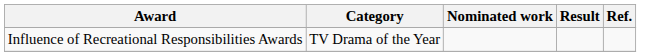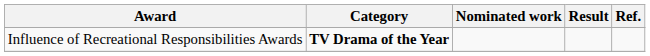Influence of Recreational Responsibilities Awards | Category: normal -> bold
